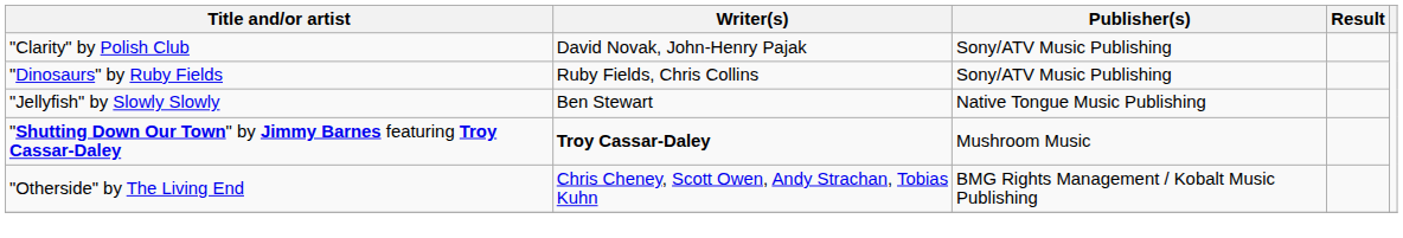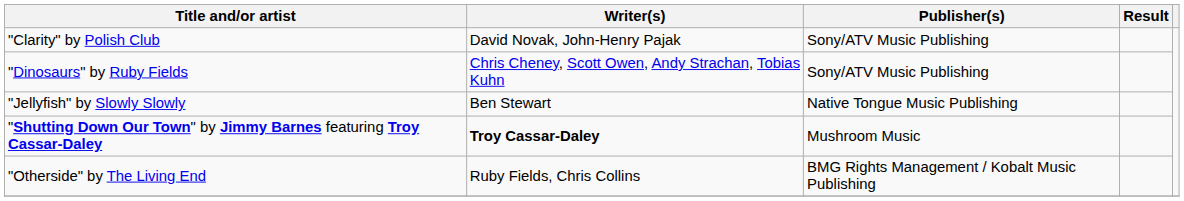"Dinosaurs" by Ruby Fields | Writer(s): Ruby Fields, Chris Collins -> Chris Cheney, Scott Owen, Andy Strachan, Tobias Kuhn
"Otherside" by The Living End | Writer(s): Chris Cheney, Scott Owen, Andy Strachan, Tobias Kuhn -> Ruby Fields, Chris Collins
